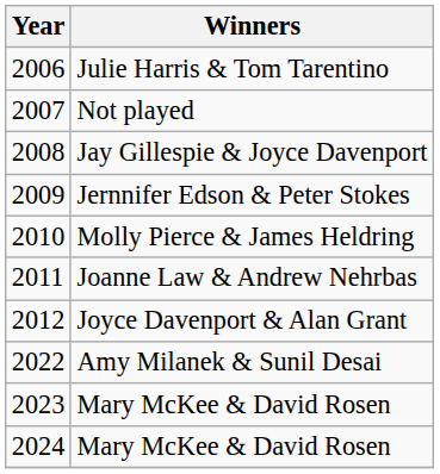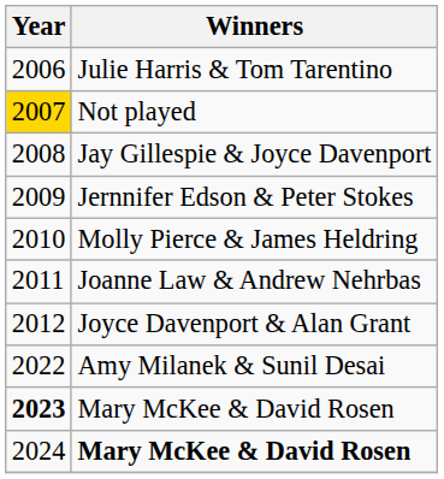row 3 | Year: no background -> gold background
row 10 | Year: normal -> bold
row 11 | Winners: normal -> bold
